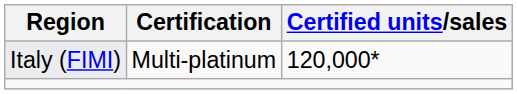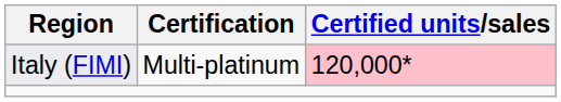Italy (FIMI) | Certified units/sales: no background -> pink background
